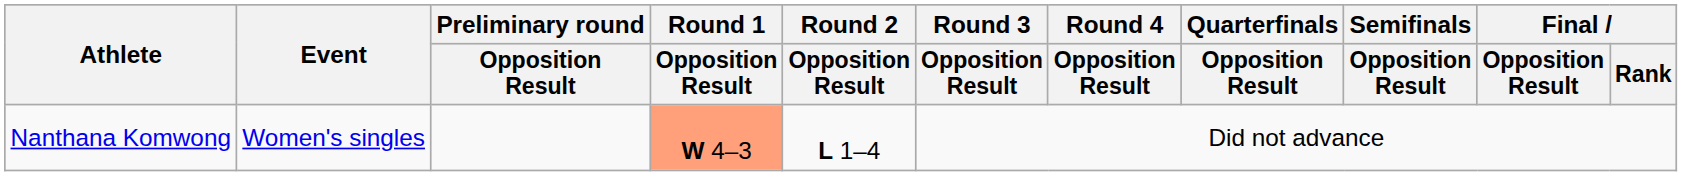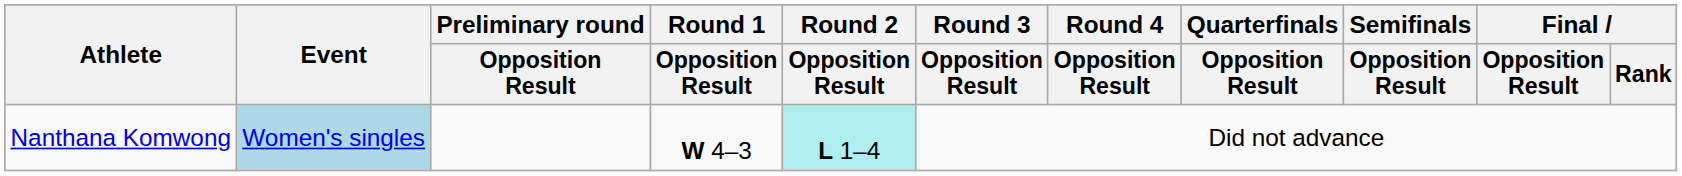Nanthana Komwong | Event: no background -> lightblue background
Nanthana Komwong | Round 1 / Opposition Result: lightsalmon background -> no background
Nanthana Komwong | Round 2 / Opposition Result: no background -> paleturquoise background
